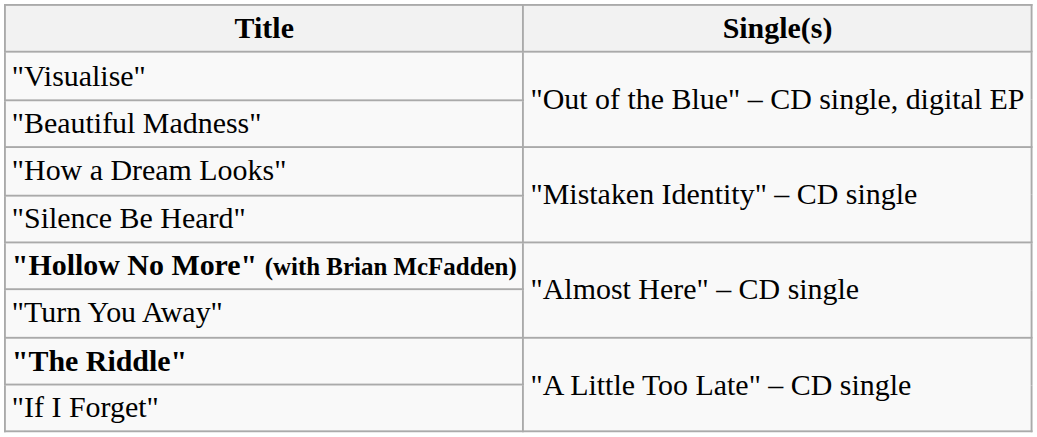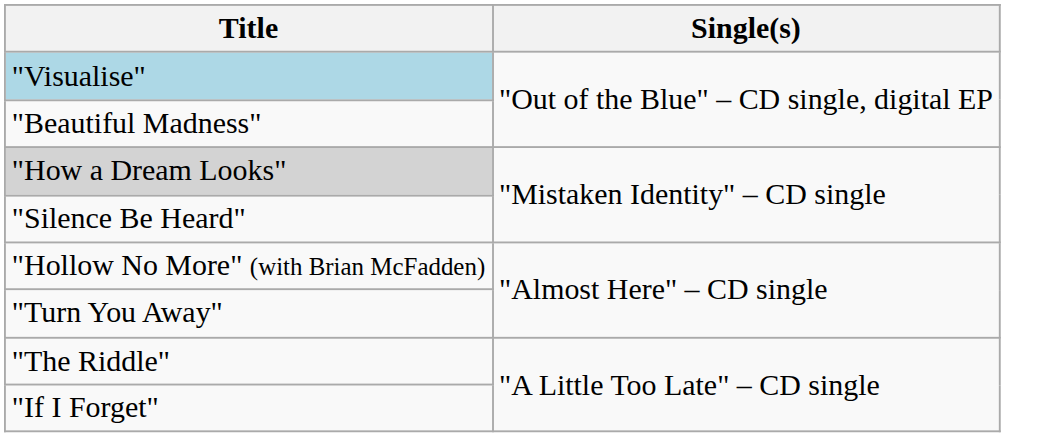"Visualise" | Title: no background -> lightblue background
"How a Dream Looks" | Title: no background -> lightgrey background
"Hollow No More" (with Brian McFadden) | Title: bold -> normal
"The Riddle" | Title: bold -> normal
